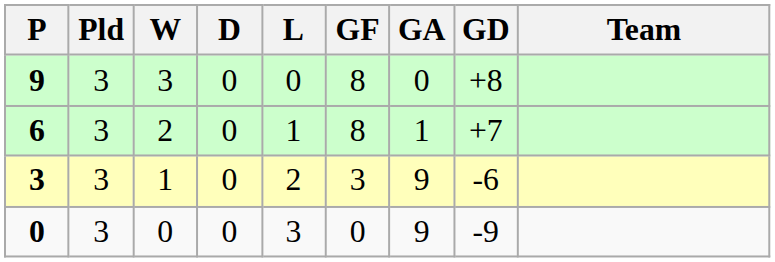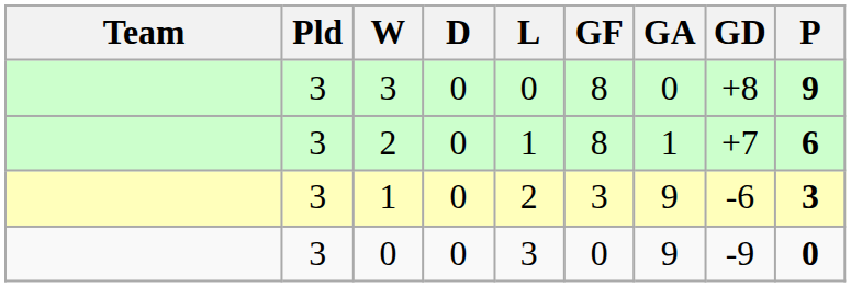columns swapped: Team <-> P
